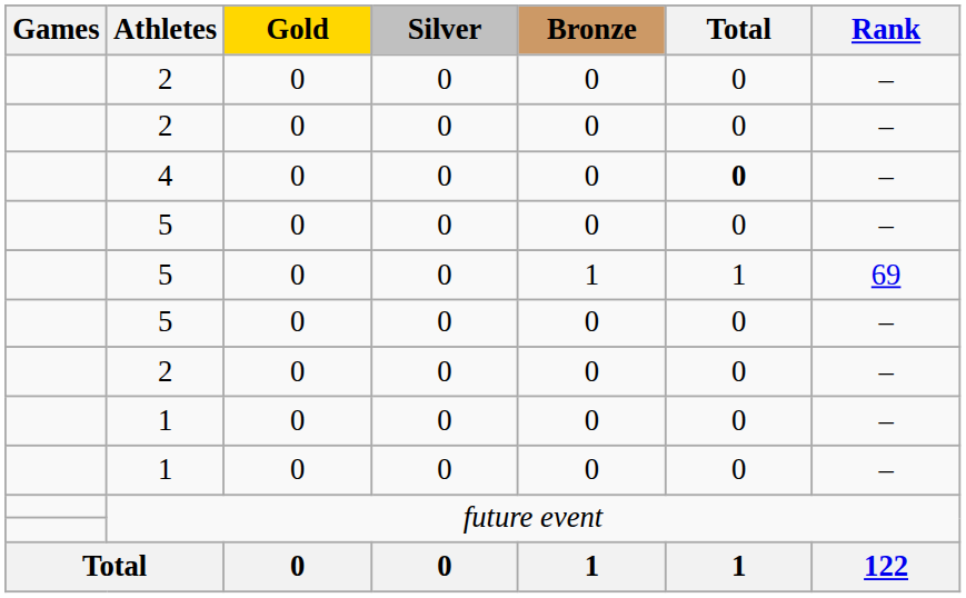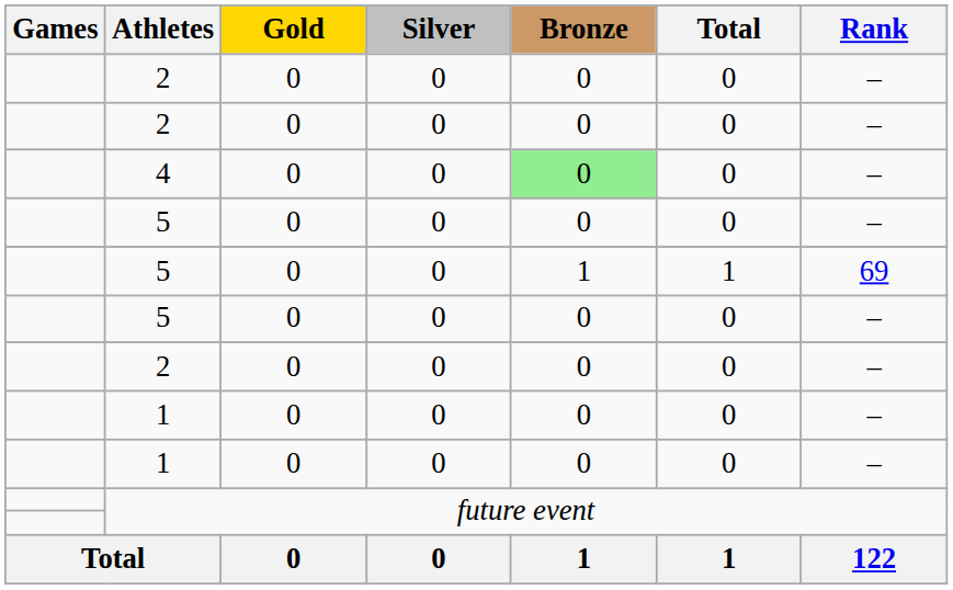4 | Bronze: no background -> lightgreen background
4 | Total: bold -> normal
